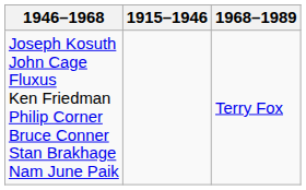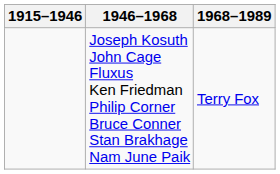columns swapped: 1915–1946 <-> 1946–1968
